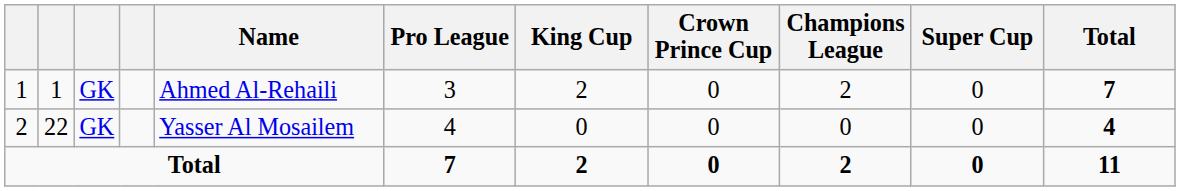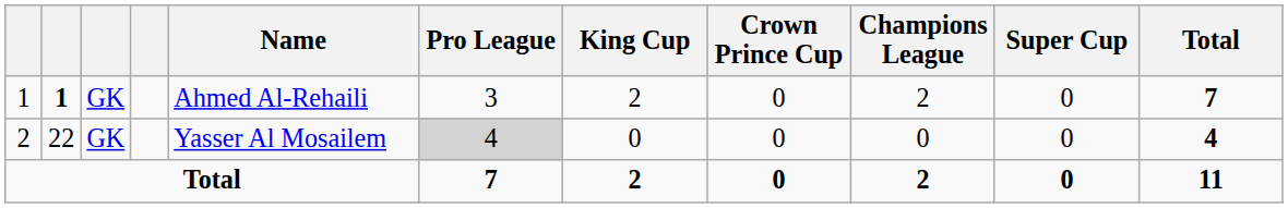row 2 | column 2: normal -> bold
row 3 | Pro League: no background -> lightgrey background
